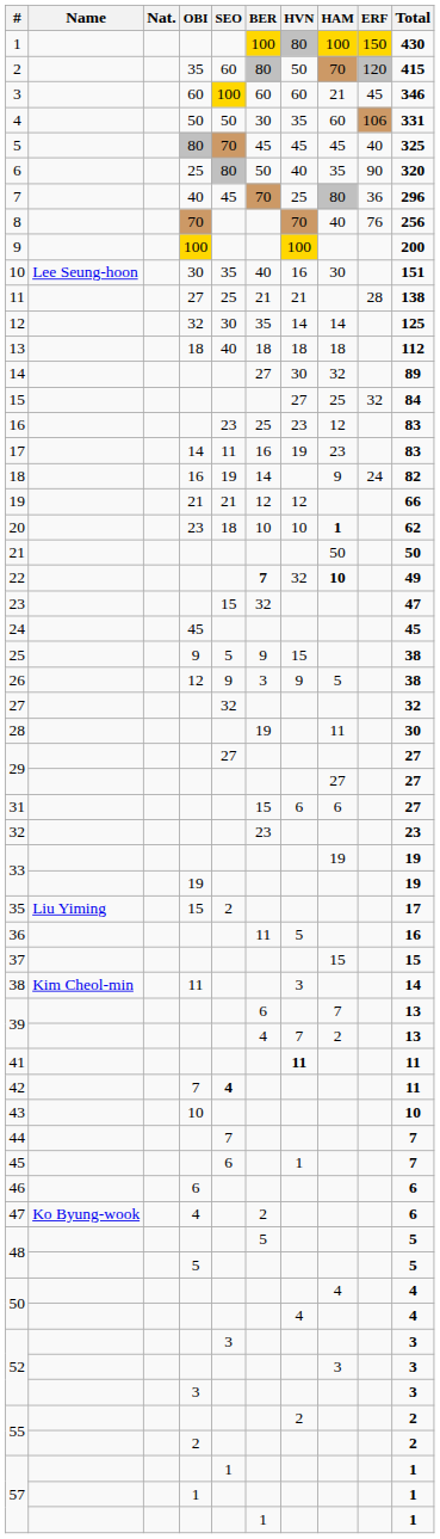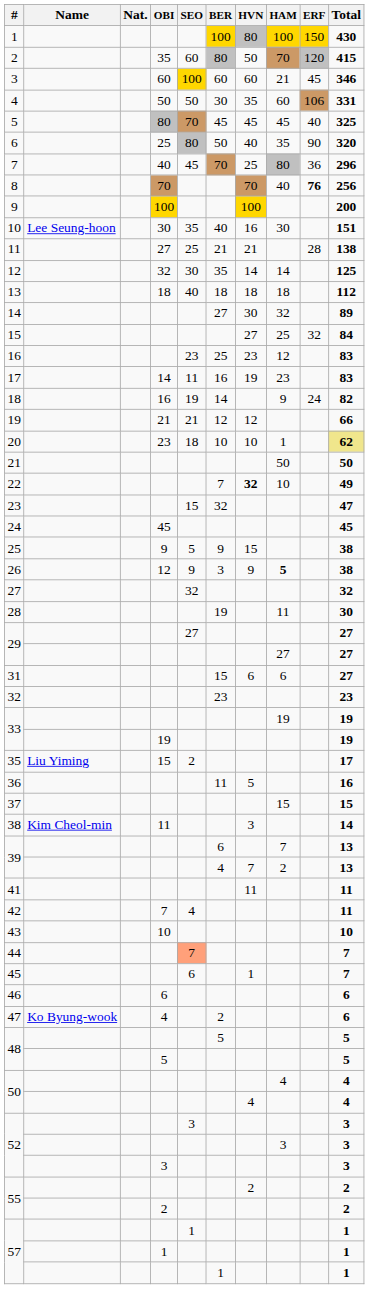8 | ERF: normal -> bold
20 | HAM: bold -> normal
20 | Total: no background -> khaki background
22 | BER: bold -> normal
22 | HVN: normal -> bold
22 | HAM: bold -> normal
26 | HAM: normal -> bold
41 | HVN: bold -> normal
42 | SEO: bold -> normal
44 | SEO: no background -> lightsalmon background
